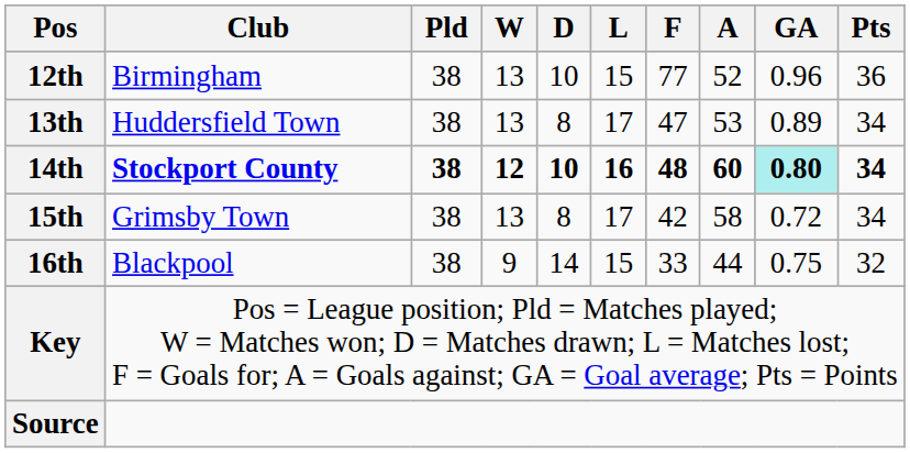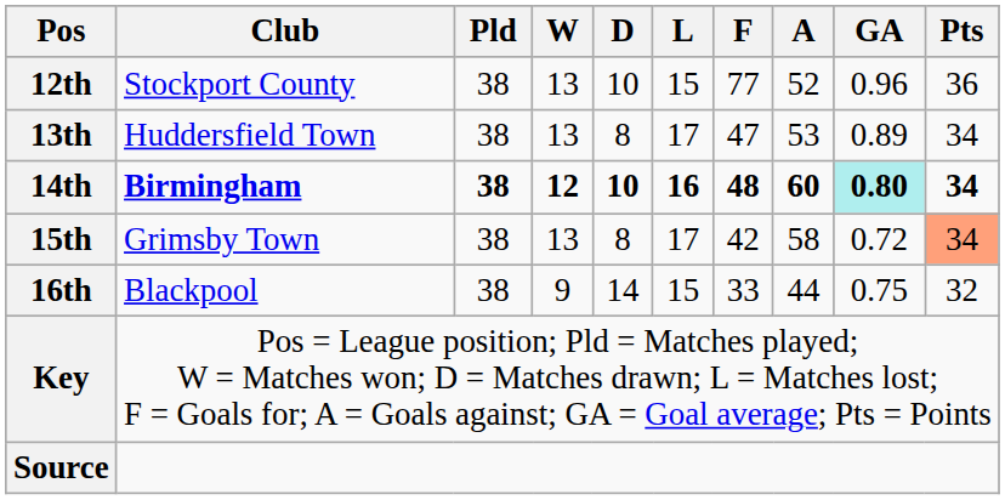12th | Club: Birmingham -> Stockport County
14th | Club: Stockport County -> Birmingham
15th | Pts: no background -> lightsalmon background
